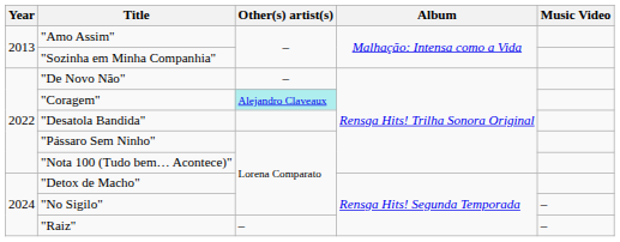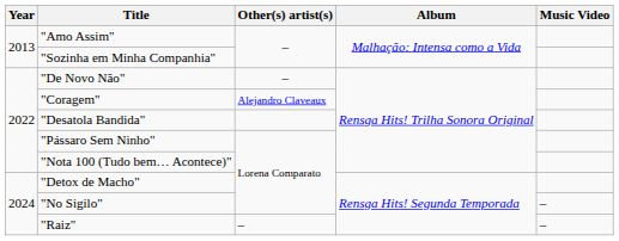"Coragem" | Other(s) artist(s): paleturquoise background -> no background
